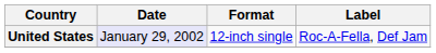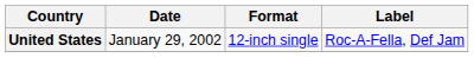United States | Date: lavender background -> no background
